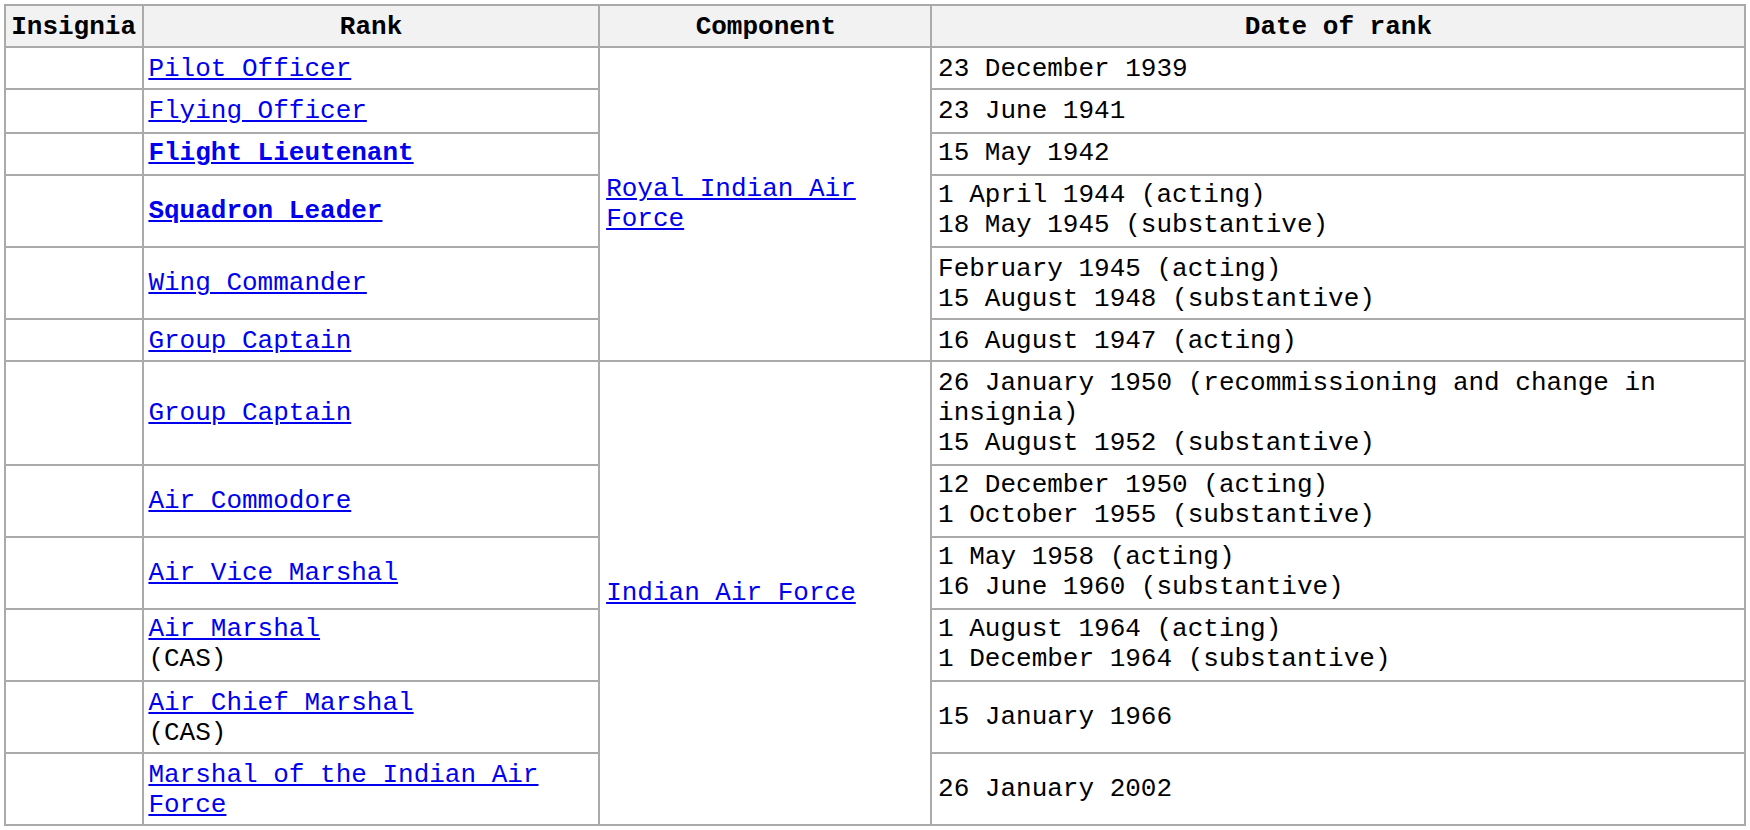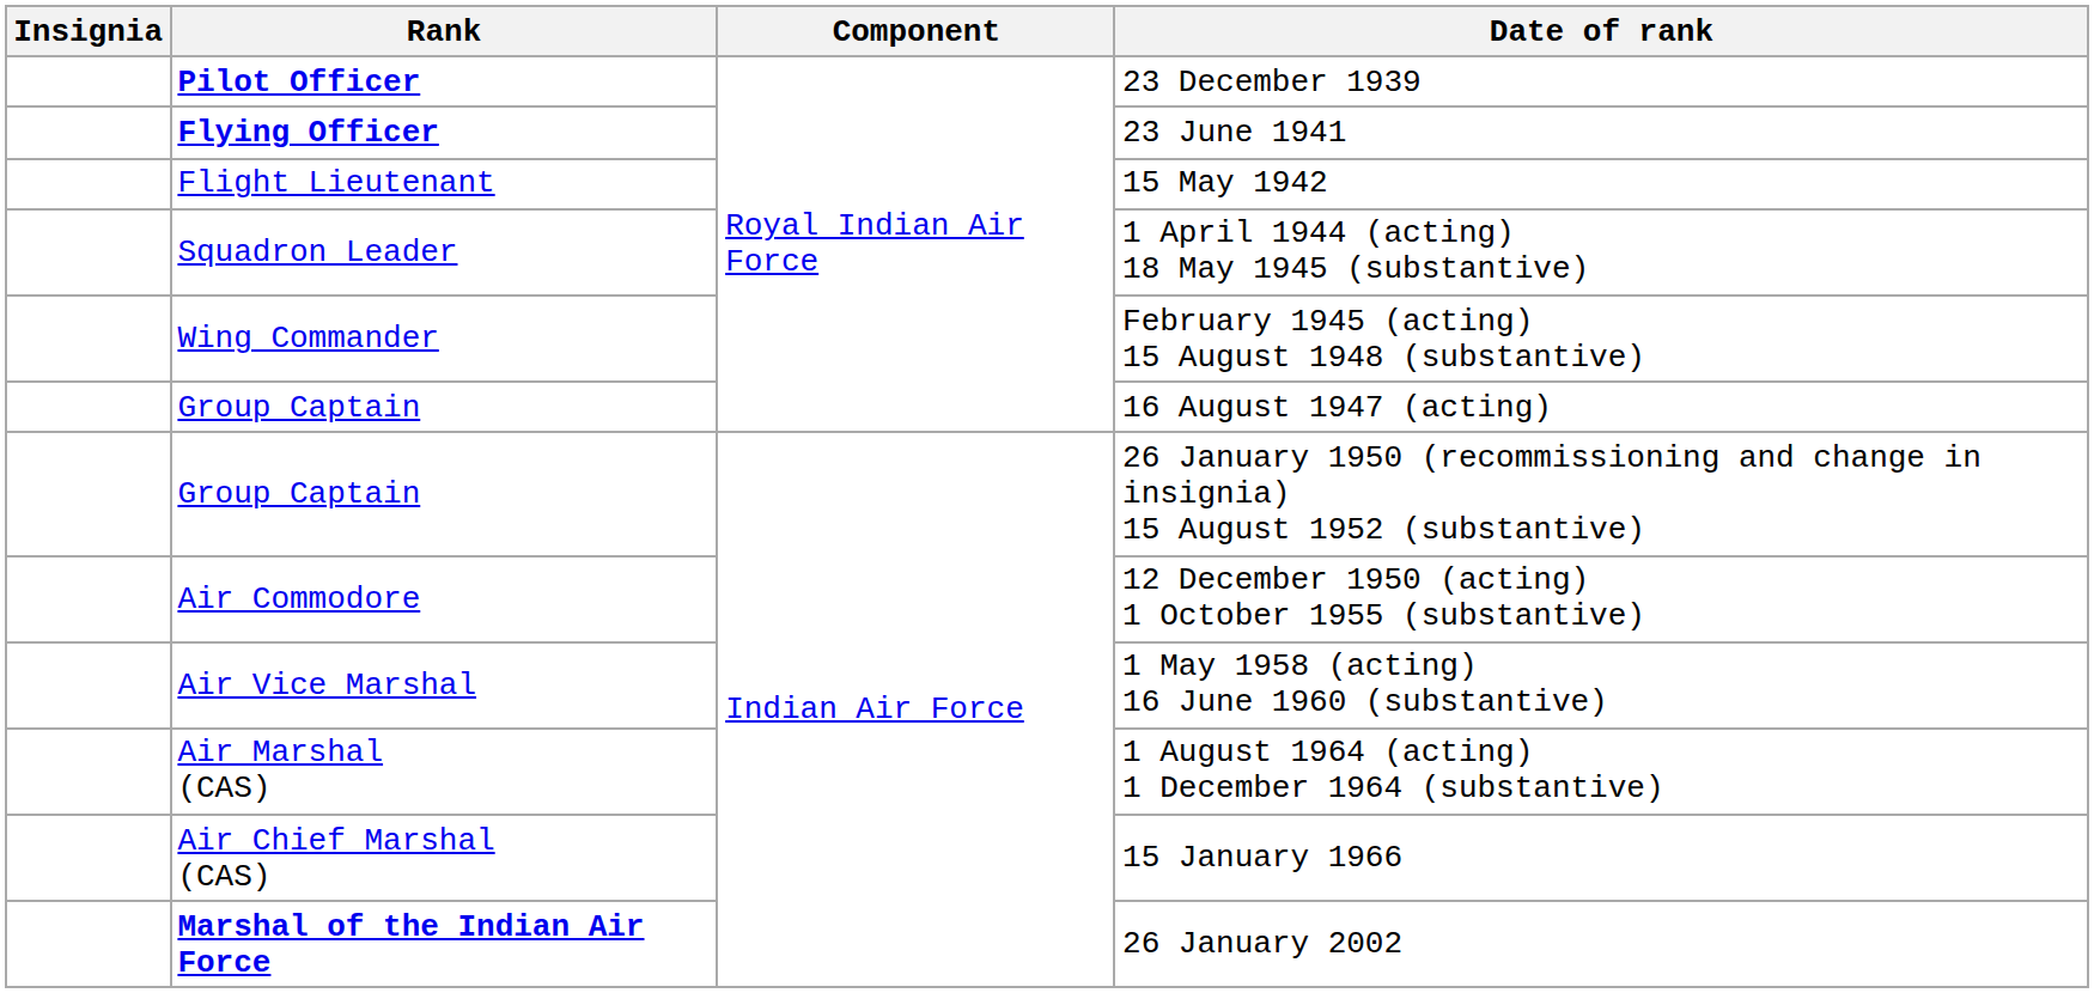23 December 1939 | Rank: normal -> bold
23 June 1941 | Rank: normal -> bold
15 May 1942 | Rank: bold -> normal
1 April 1944 (acting) 18 May 1945 (substantive) | Rank: bold -> normal
26 January 2002 | Rank: normal -> bold
